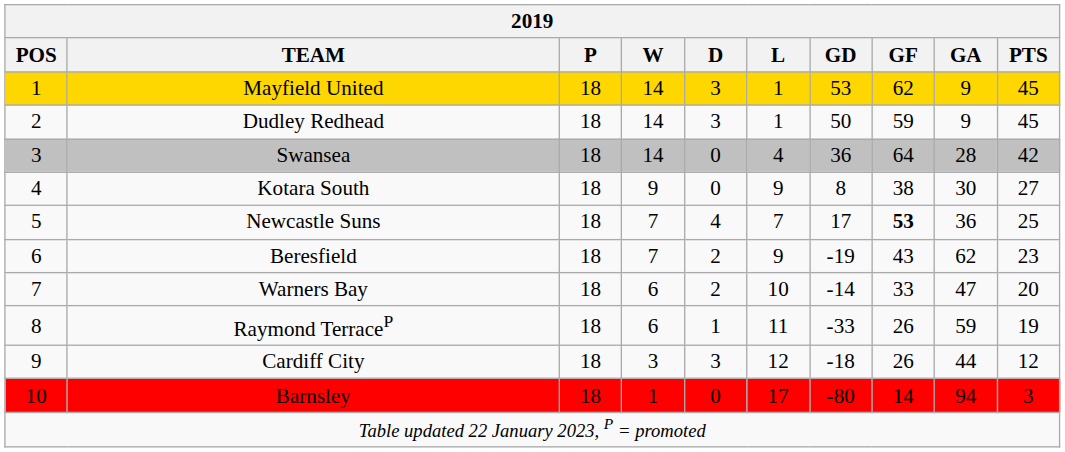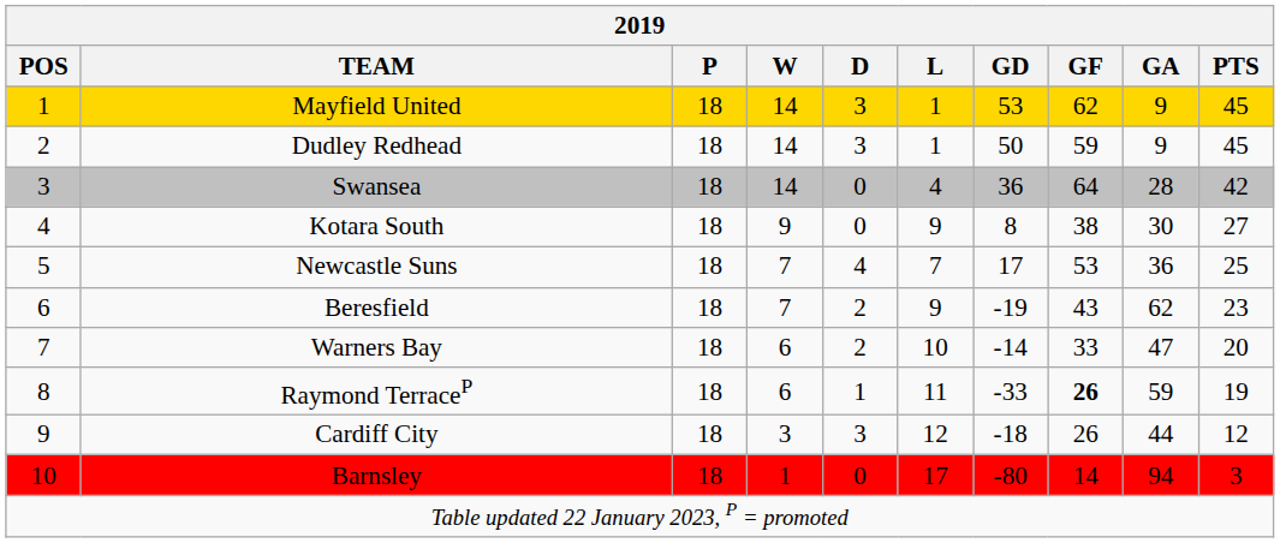Newcastle Suns | GF: bold -> normal
Raymond TerraceP | GF: normal -> bold
